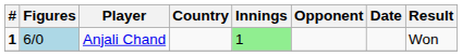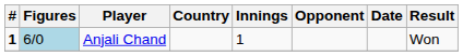Anjali Chand | Innings: lightgreen background -> no background
